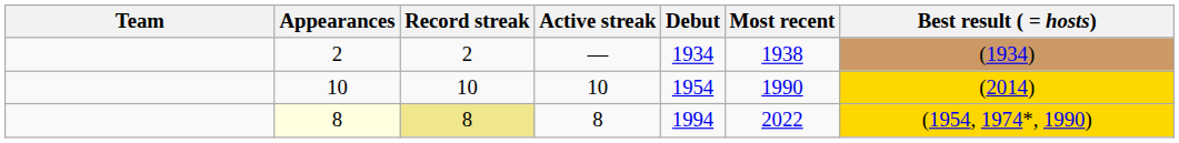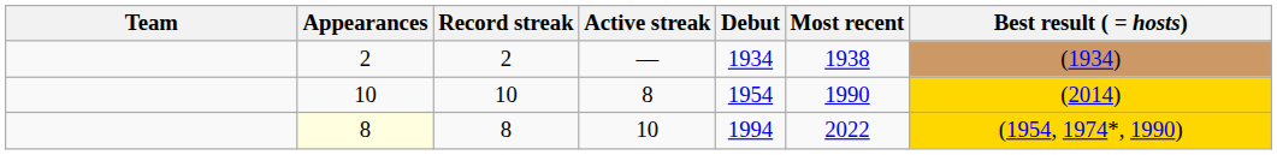row 3 | Active streak: 10 -> 8
row 4 | Record streak: khaki background -> no background
row 4 | Active streak: 8 -> 10
